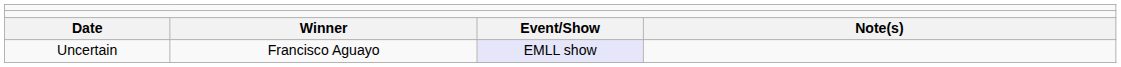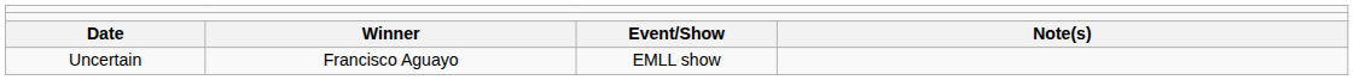Uncertain | column 3: lavender background -> no background
